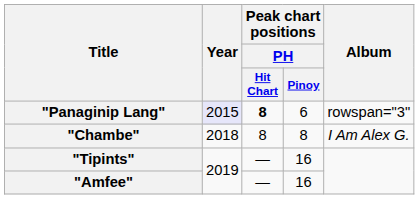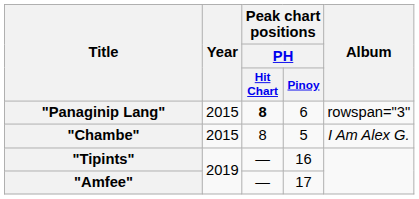"Panaginip Lang" | Year: lavender background -> no background
"Chambe" | Year: 2018 -> 2015
"Chambe" | Peak chart positions / PH / Pinoy: 8 -> 5
"Amfee" | Peak chart positions / PH / Pinoy: 16 -> 17
